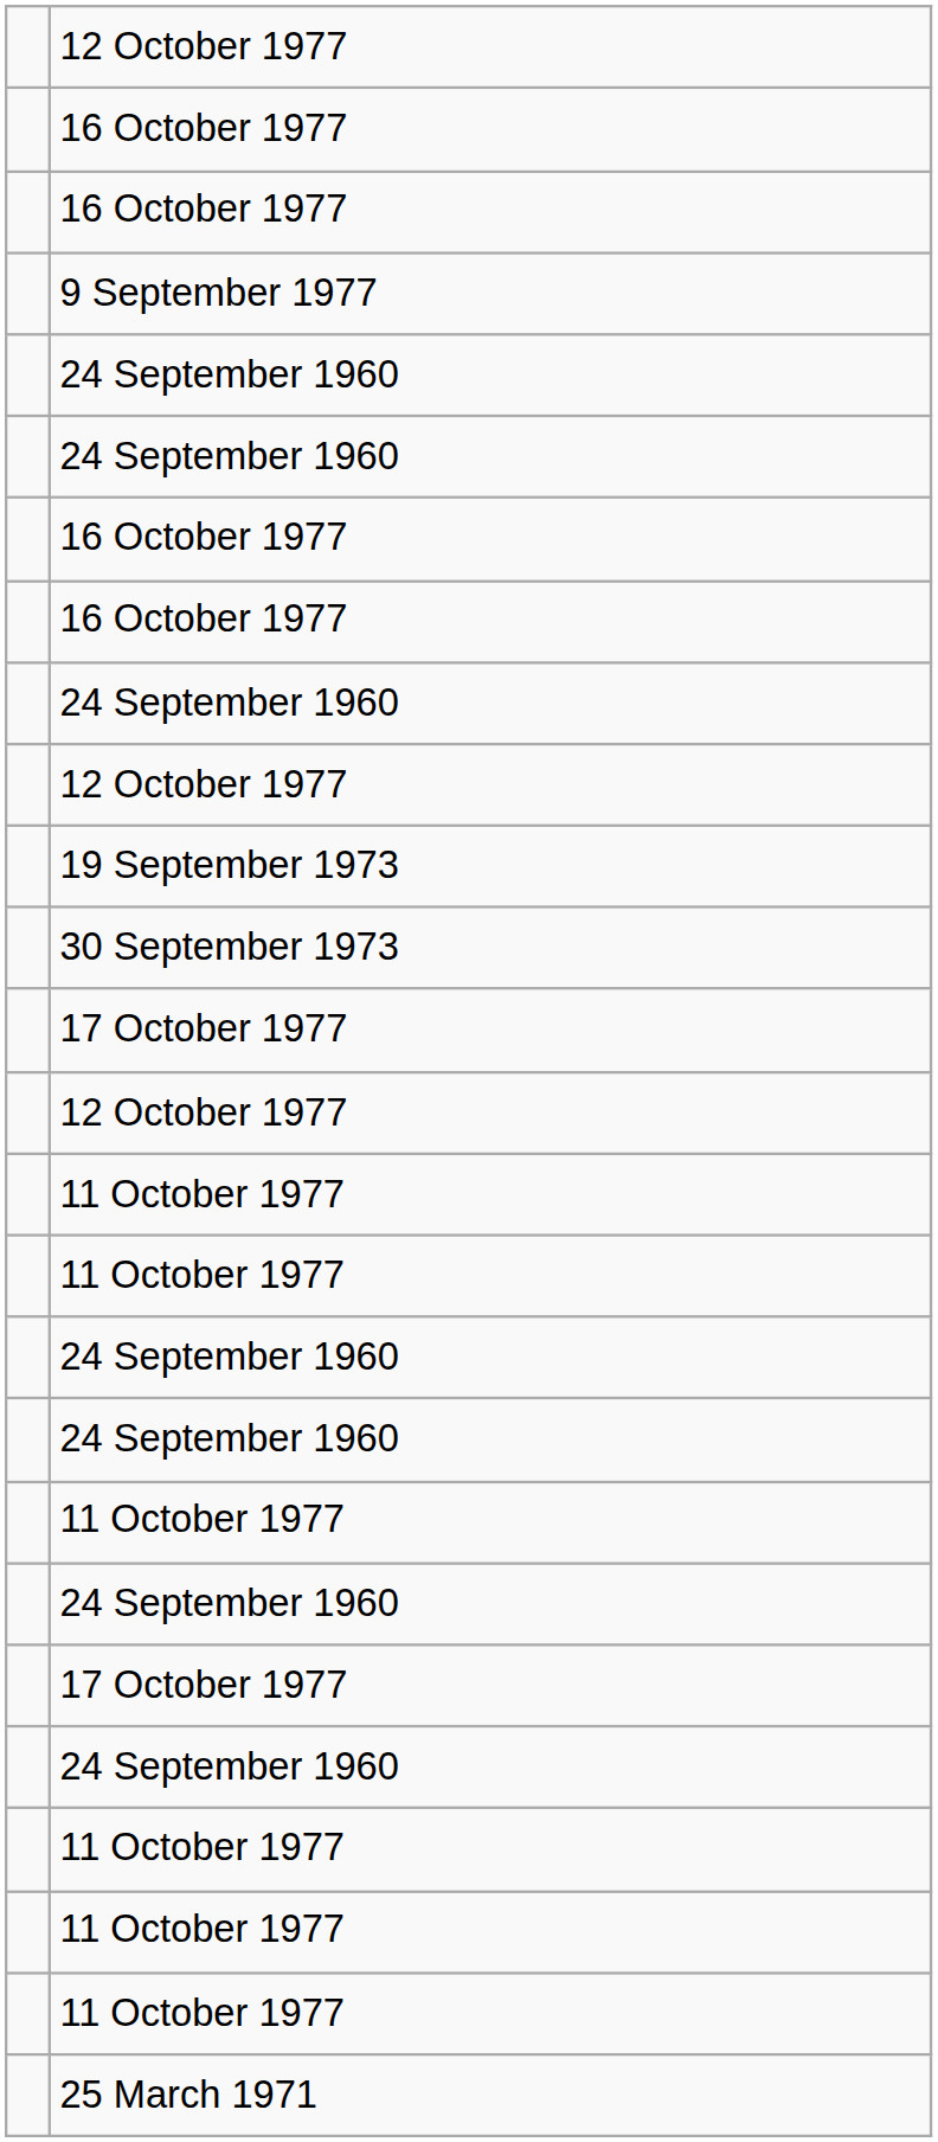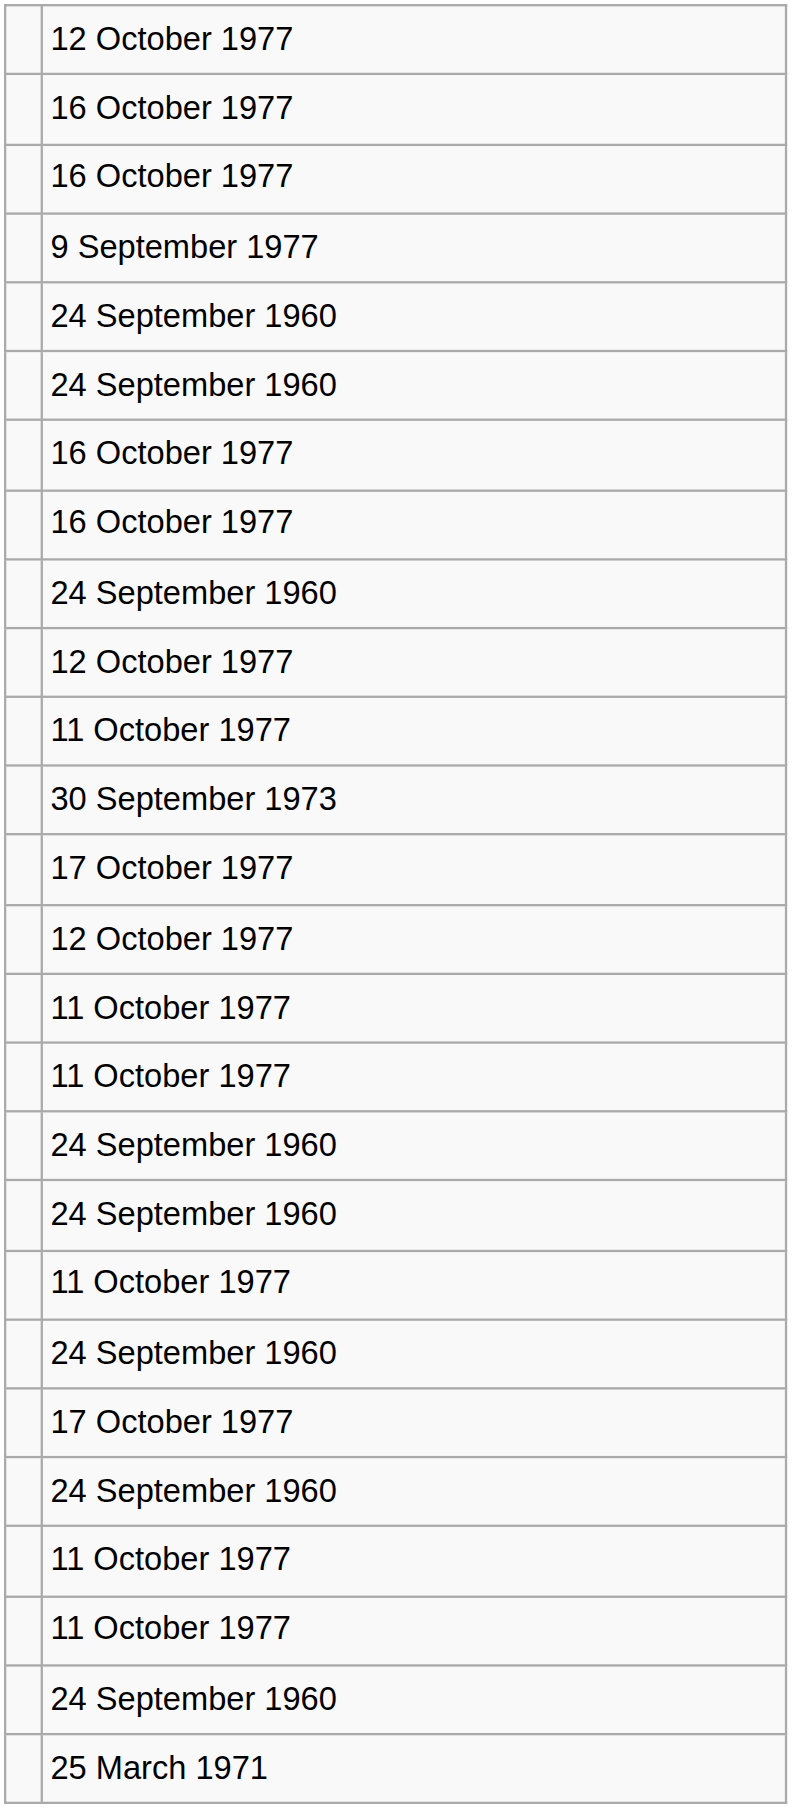row 11 | column 2: 19 September 1973 -> 11 October 1977
row 25 | column 2: 11 October 1977 -> 24 September 1960
